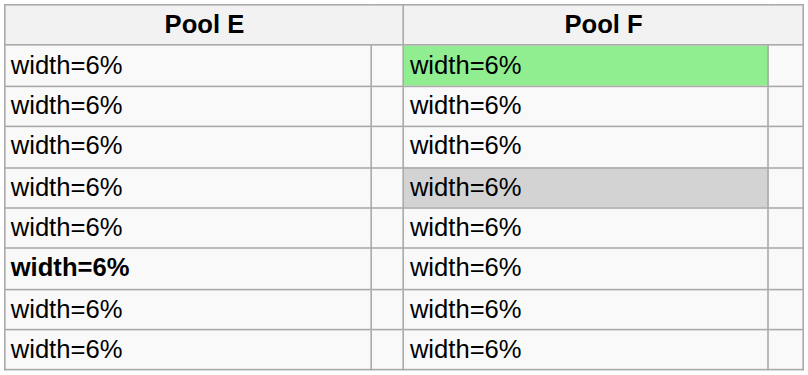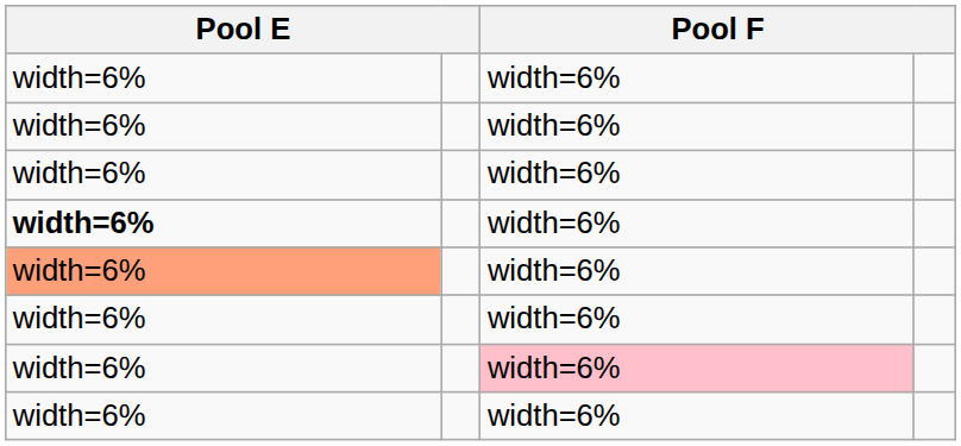row 2 | column 3: lightgreen background -> no background
row 5 | column 1: normal -> bold
row 5 | column 3: lightgrey background -> no background
row 6 | column 1: no background -> lightsalmon background
row 7 | column 1: bold -> normal
row 8 | column 3: no background -> pink background
